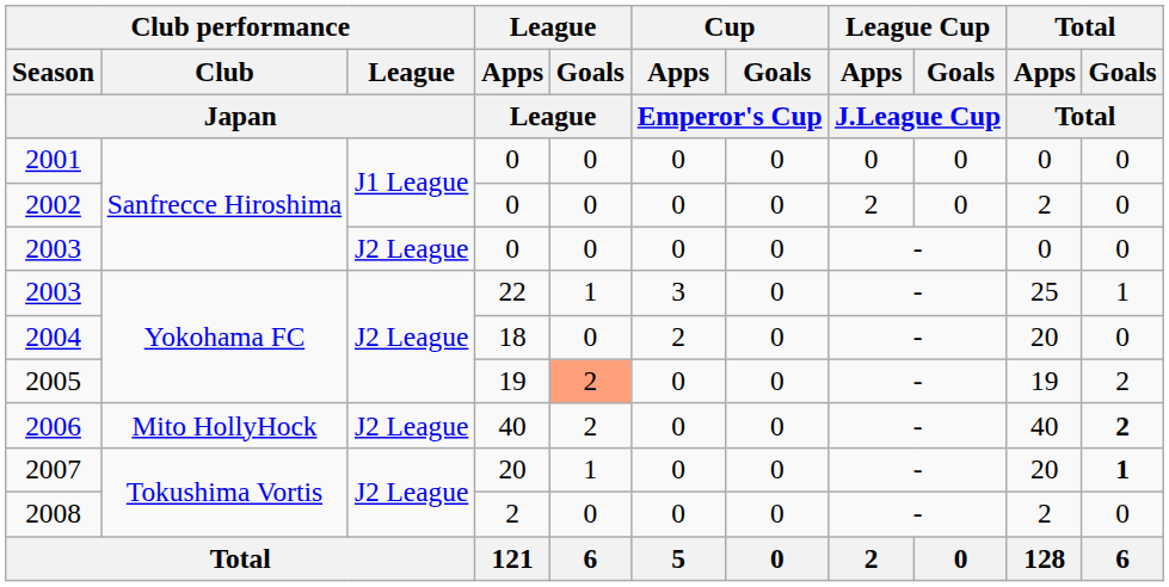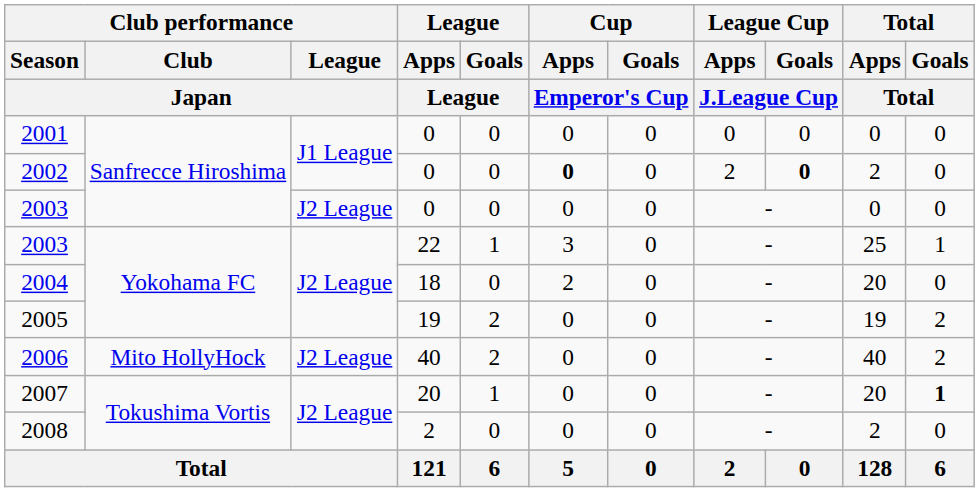2002 | Cup / Apps / Emperor's Cup: normal -> bold
2002 | League Cup / Goals / J.League Cup: normal -> bold
2005 | League / Goals / League: lightsalmon background -> no background
2006 | Total / Goals / Total: bold -> normal
